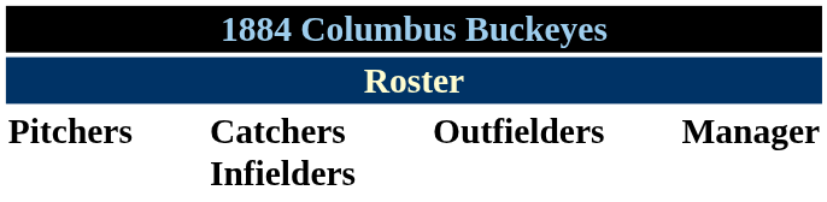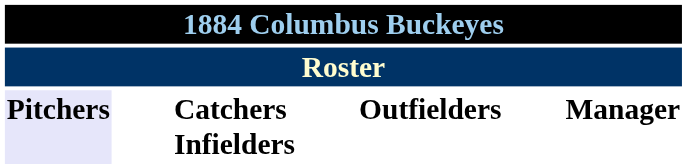Pitchers | column 1: no background -> lavender background
